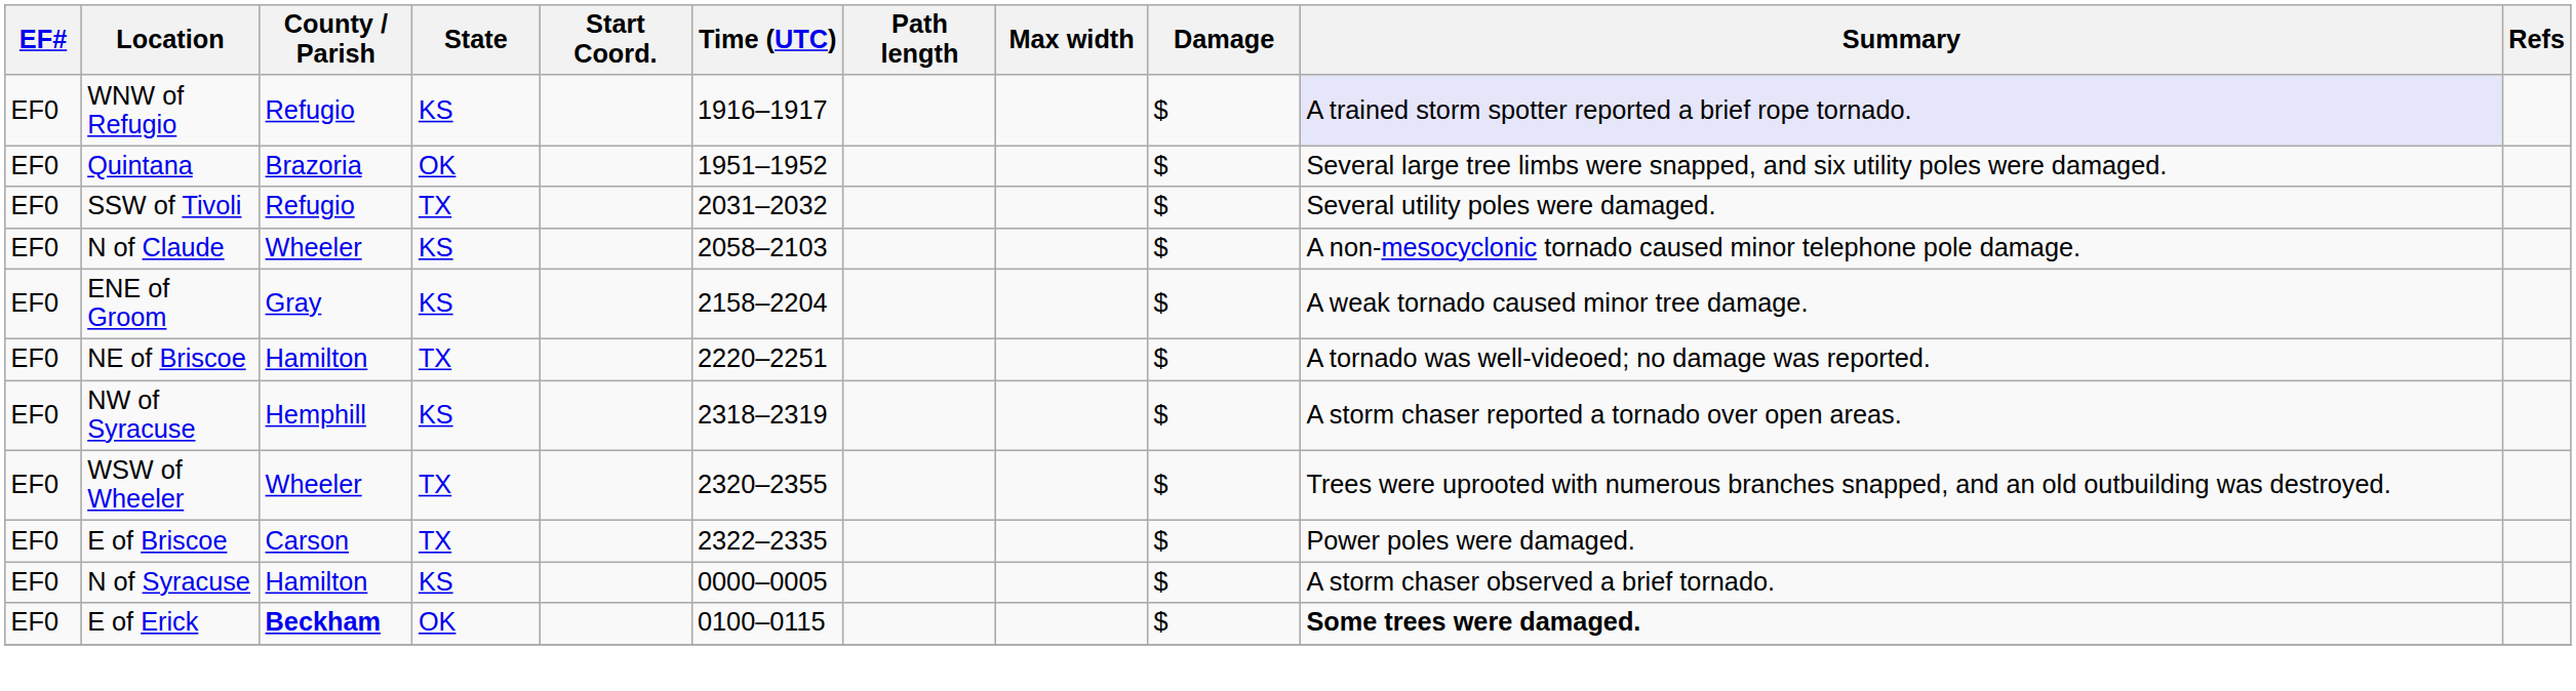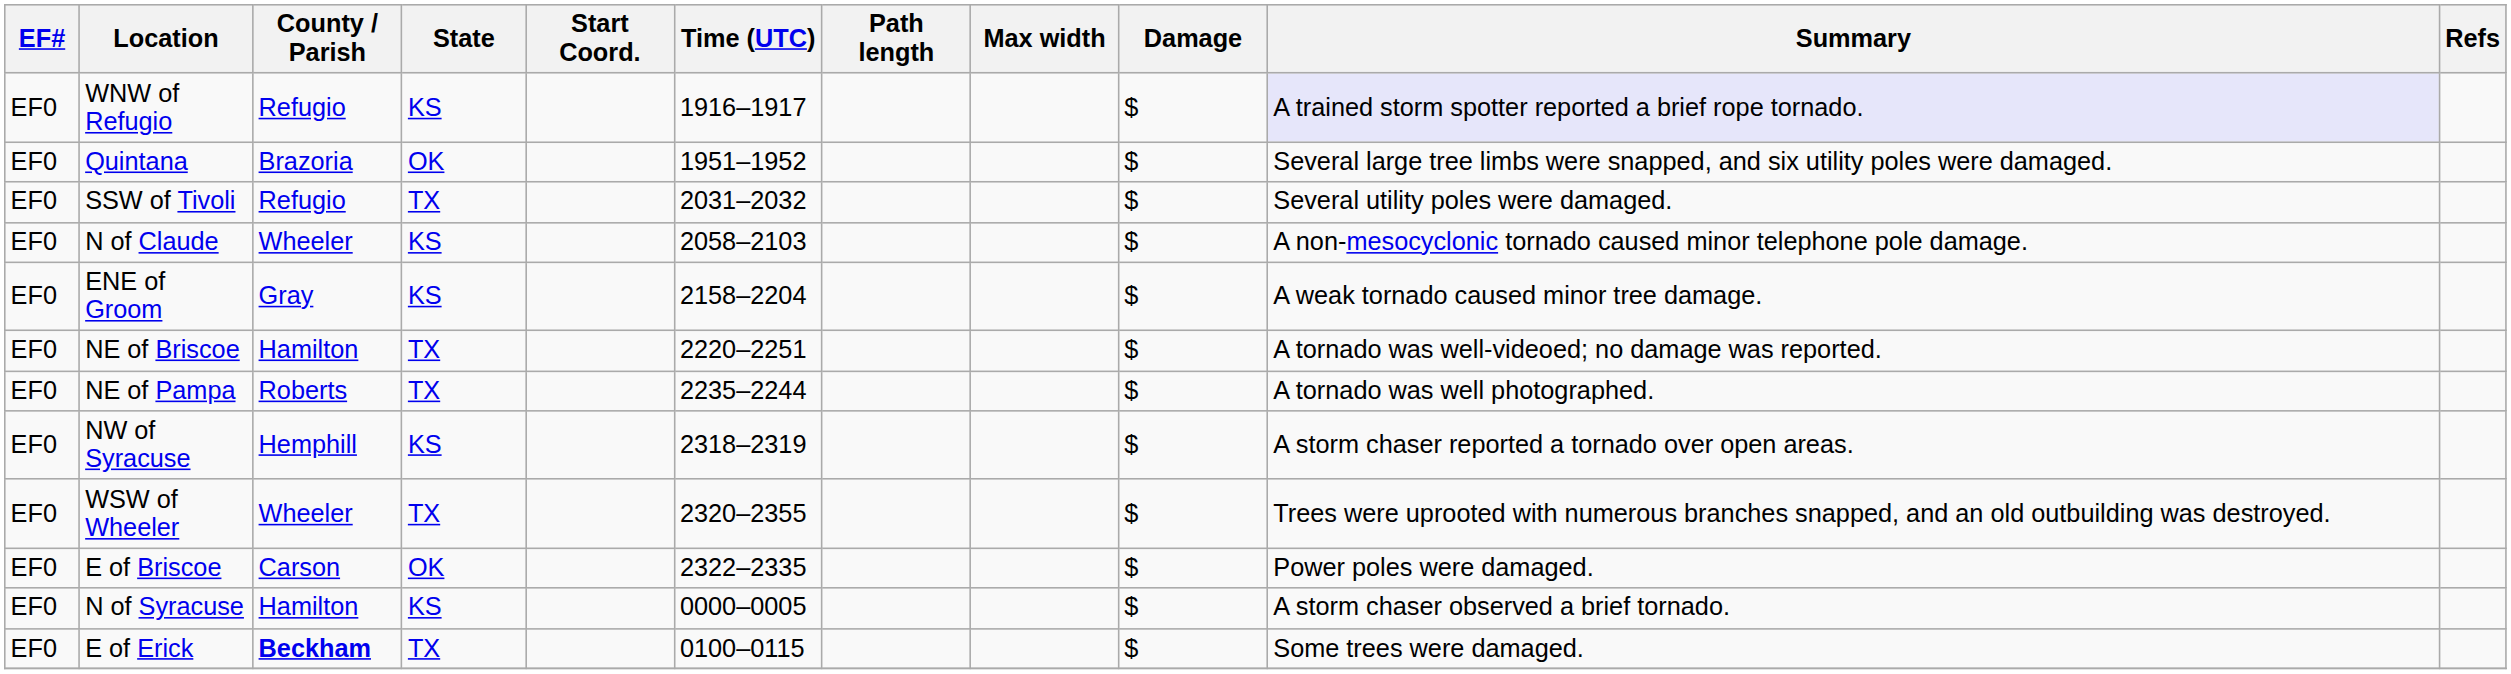+ row: EF0 | NE of Pampa | Roberts | TX | 2235–2244 | $ | A tornado was well photographed.
E of Briscoe | State: TX -> OK
E of Erick | State: OK -> TX
E of Erick | Summary: bold -> normal
